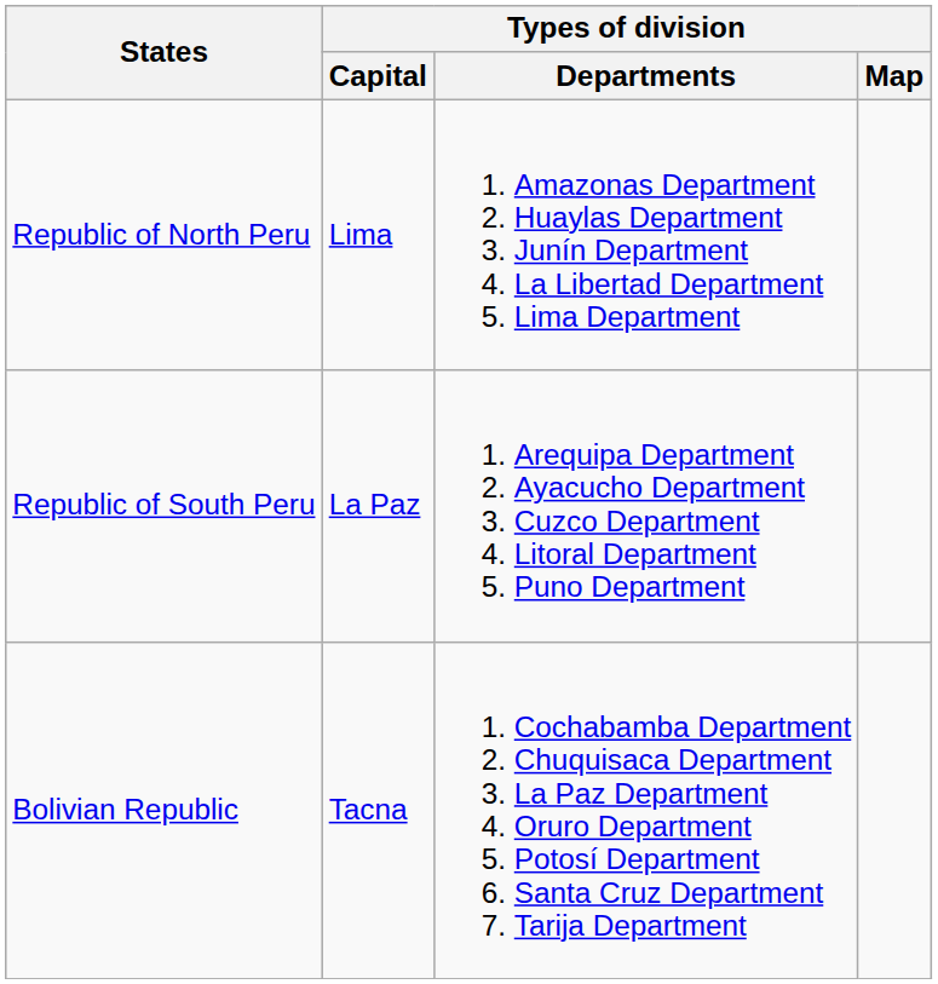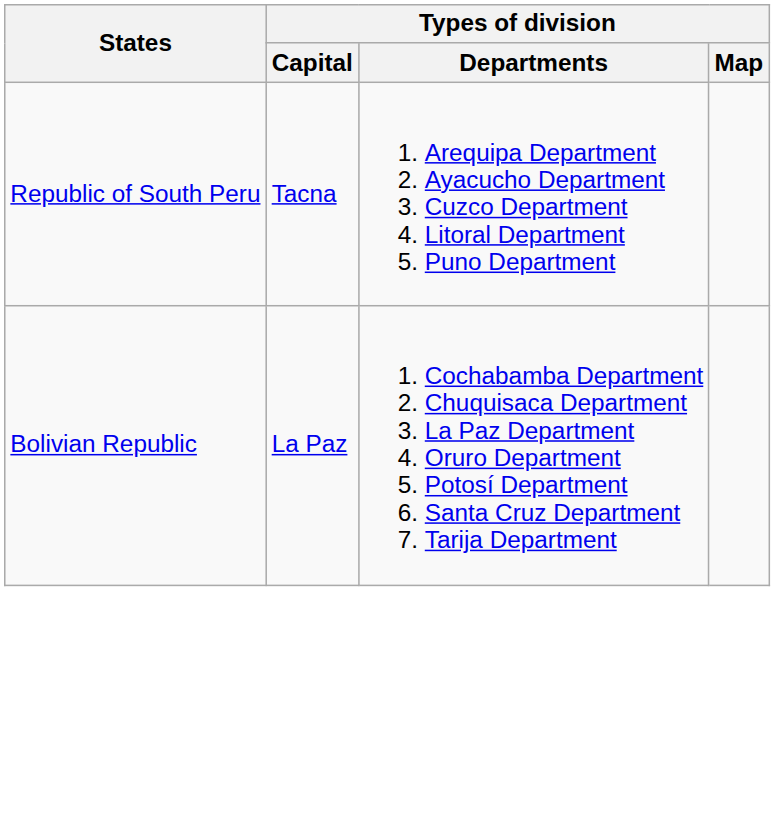- row: Republic of North Peru | Lima | Amazonas Department Huaylas Department Junín Department La Libertad Department Lima Department
Republic of South Peru | Types of division / Capital: La Paz -> Tacna
Bolivian Republic | Types of division / Capital: Tacna -> La Paz
